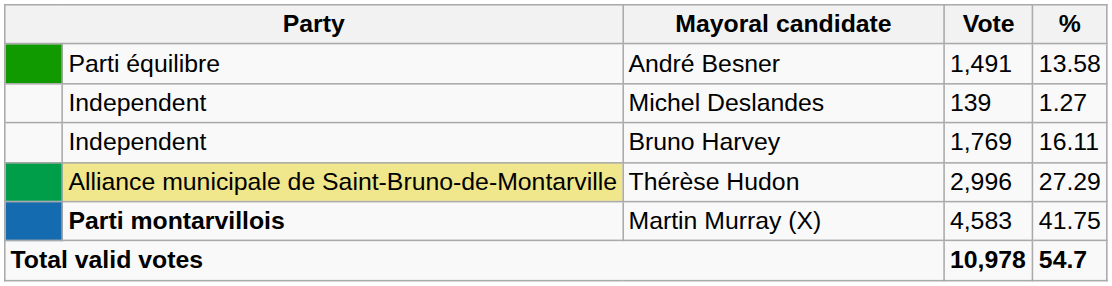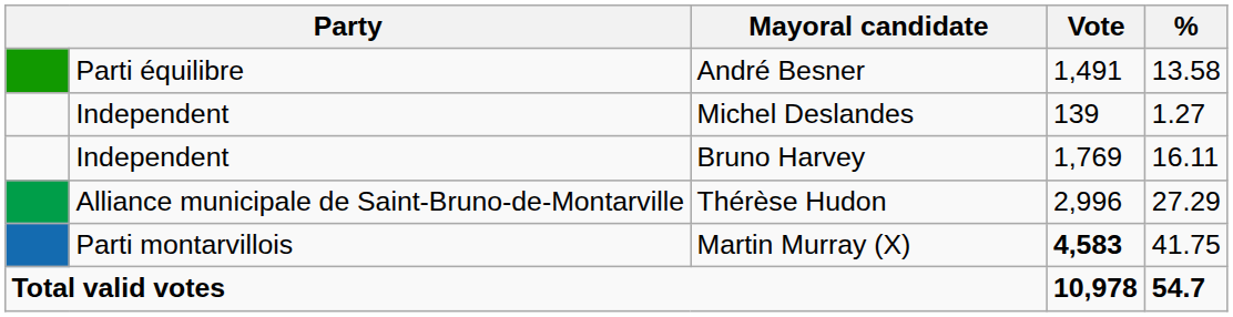Thérèse Hudon | column 2: khaki background -> no background
Martin Murray (X) | column 2: bold -> normal
Martin Murray (X) | Vote: normal -> bold
